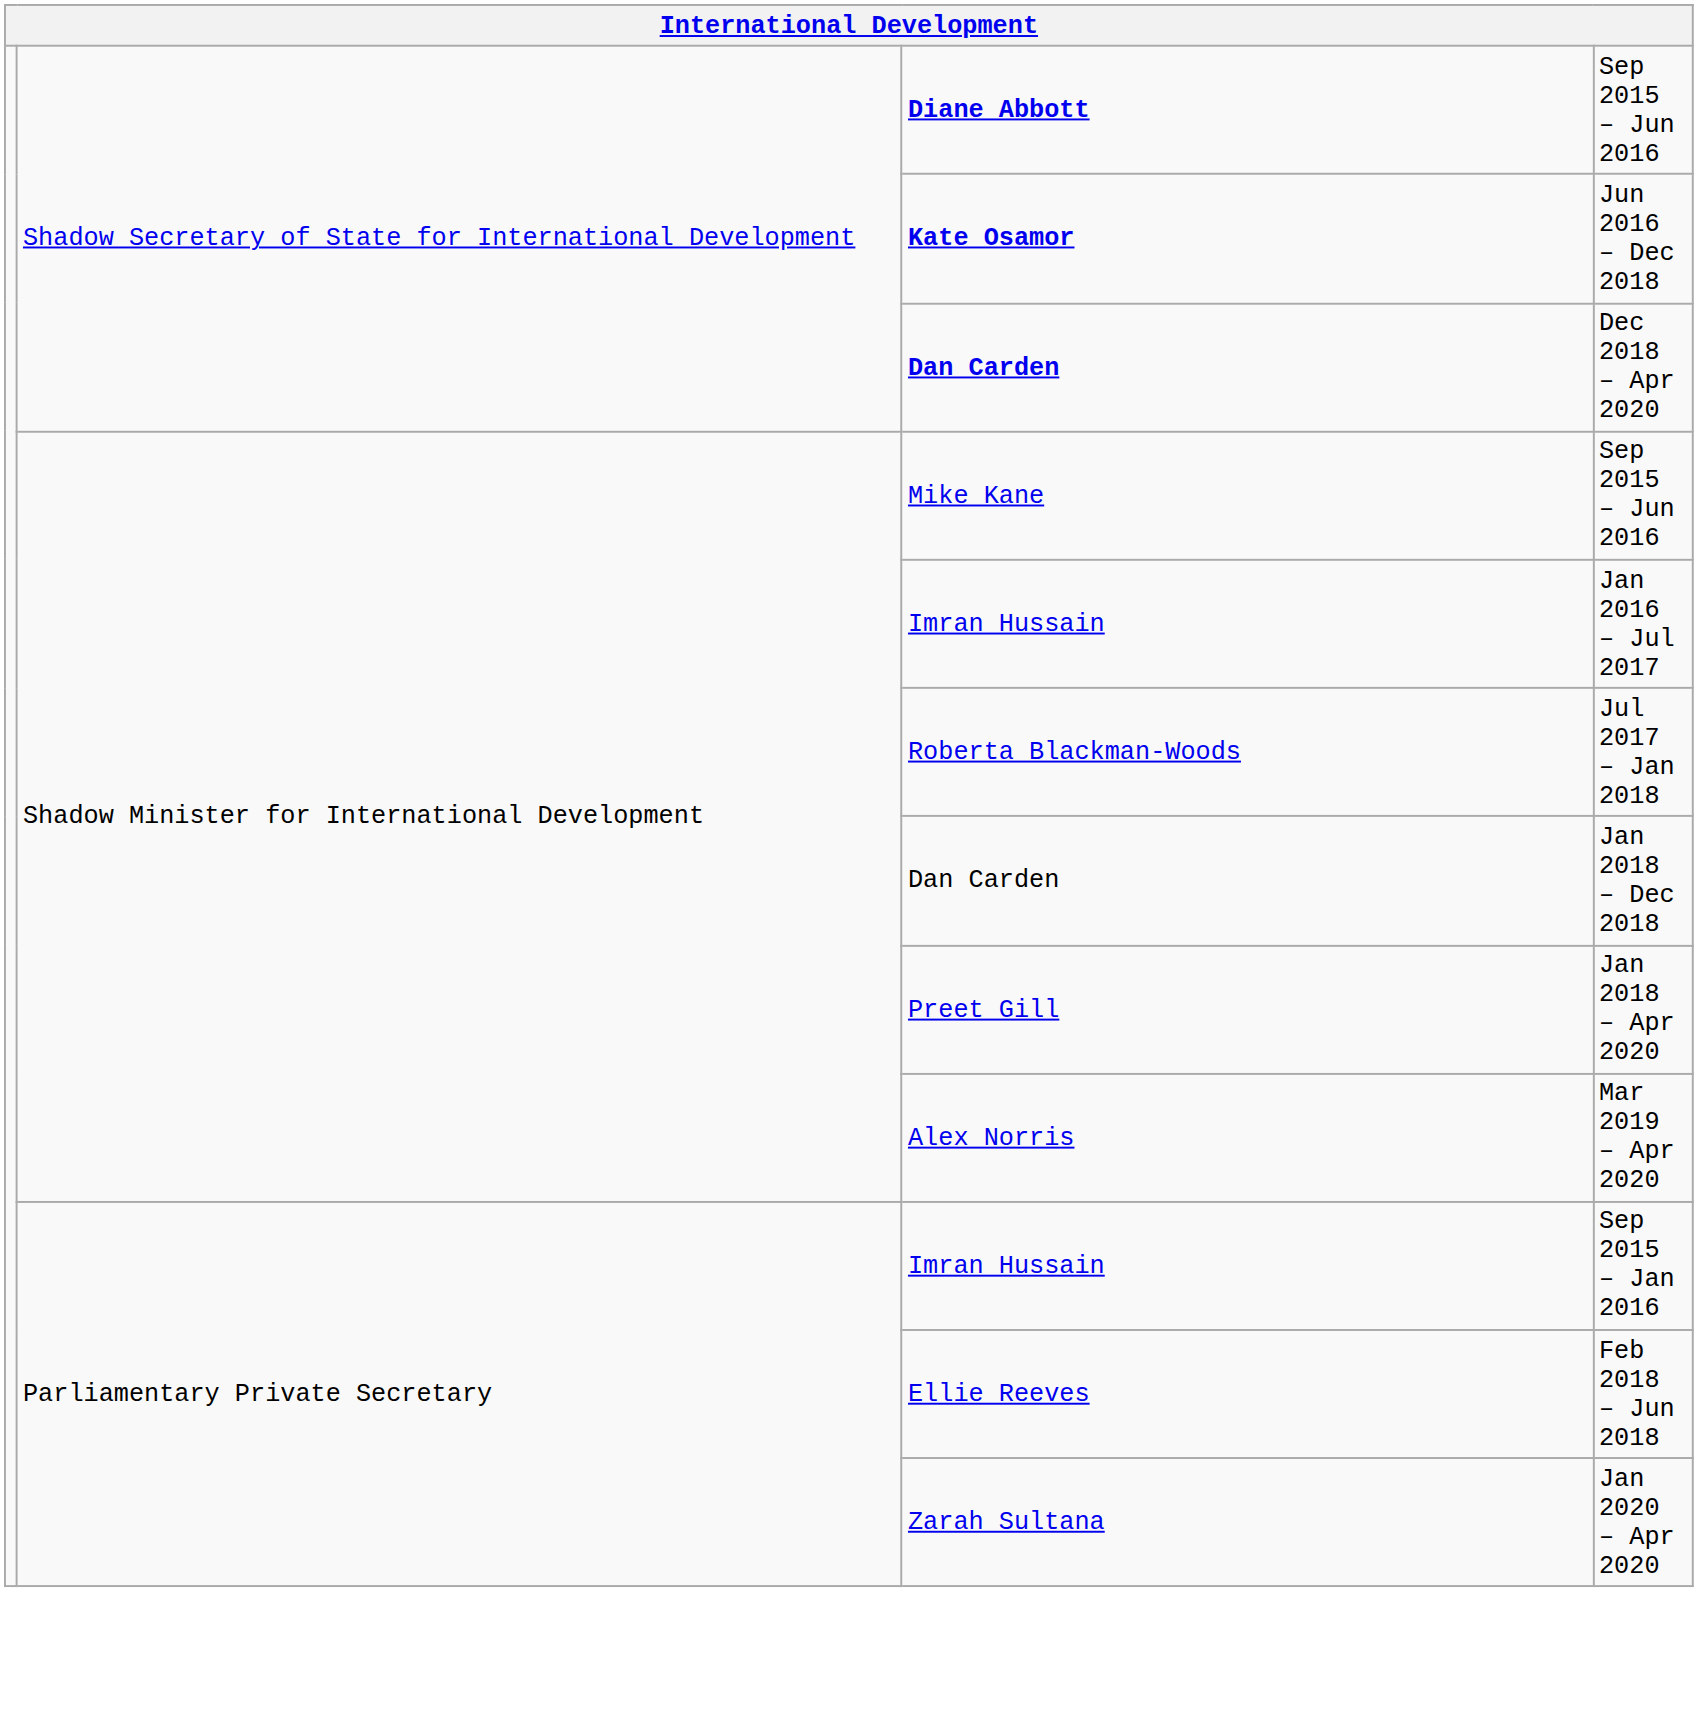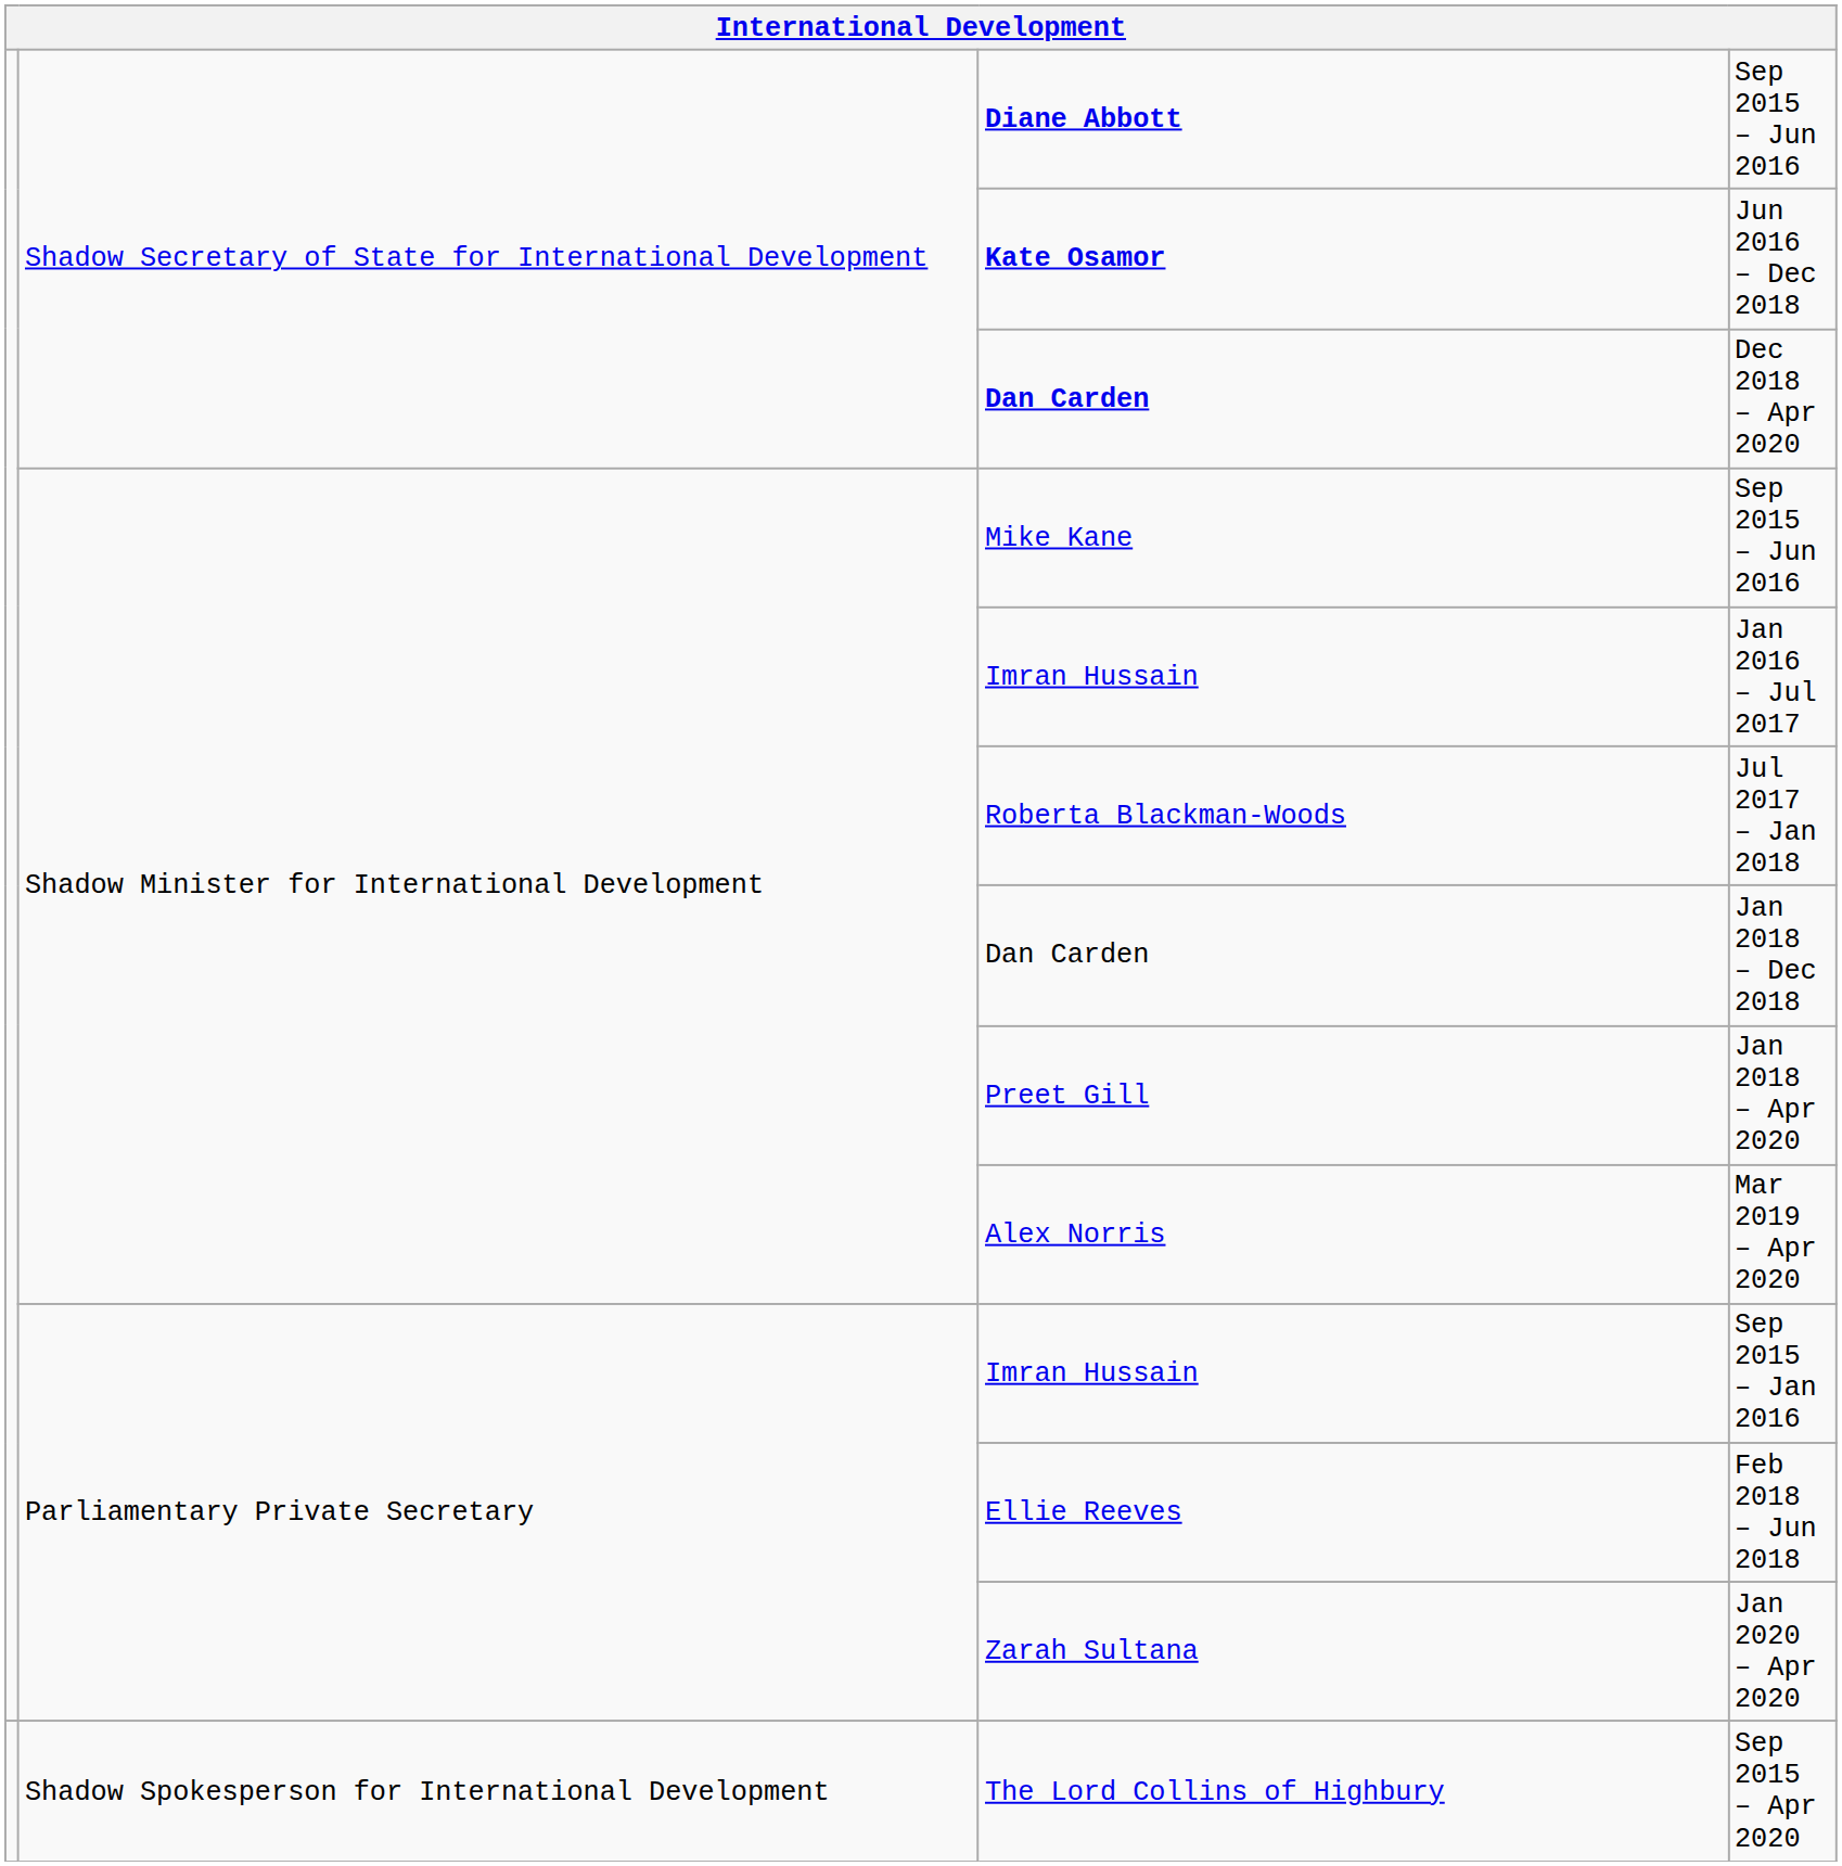+ row: Shadow Spokesperson for International Development | The Lord Collins of Highbury | Sep 2015 – Apr 2020
